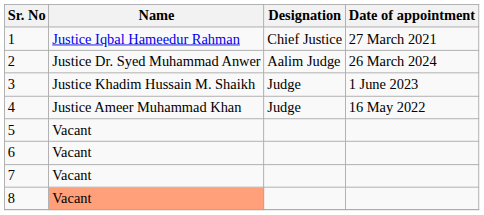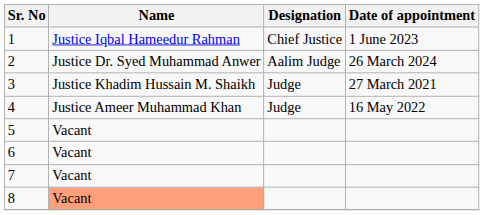1 | Date of appointment: 27 March 2021 -> 1 June 2023
3 | Date of appointment: 1 June 2023 -> 27 March 2021
